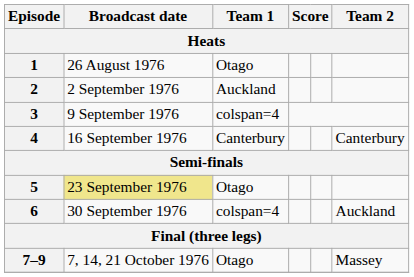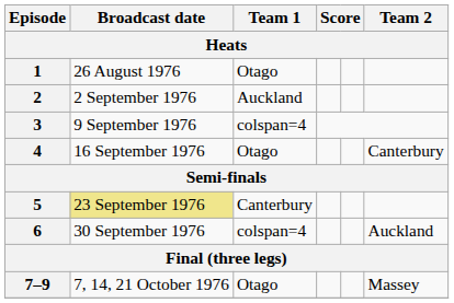4 | Team 1: Canterbury -> Otago
5 | Team 1: Otago -> Canterbury
